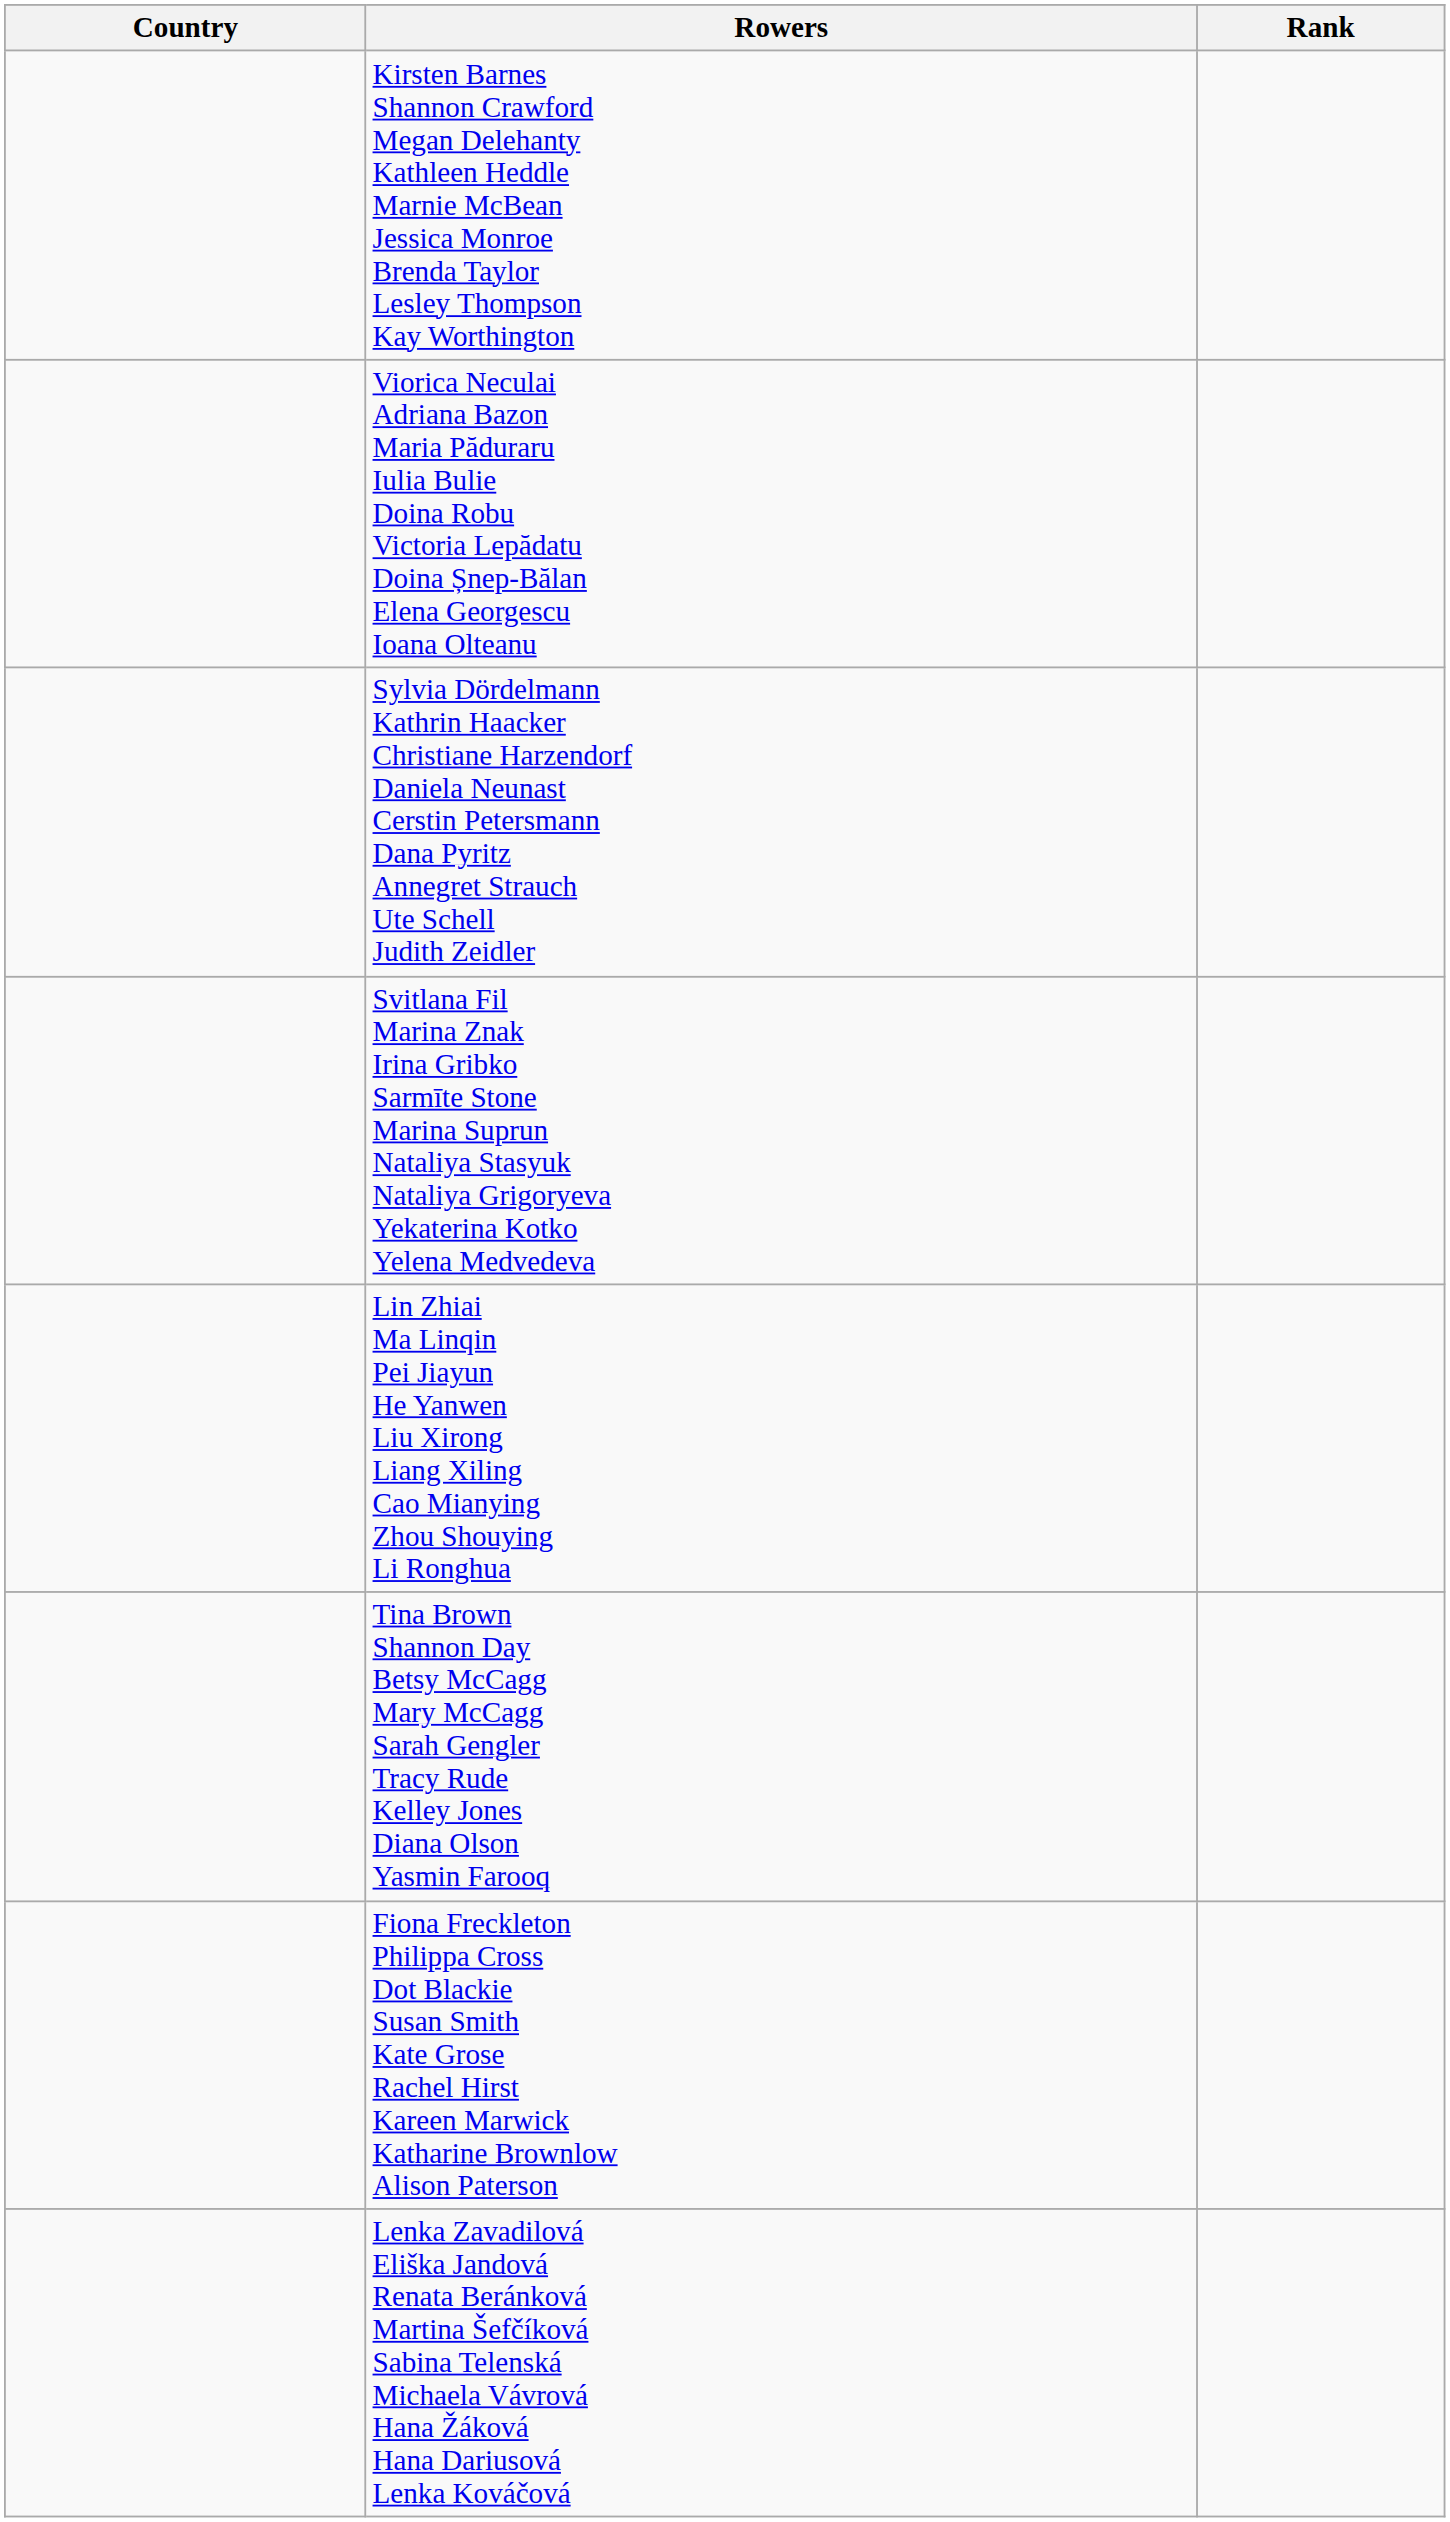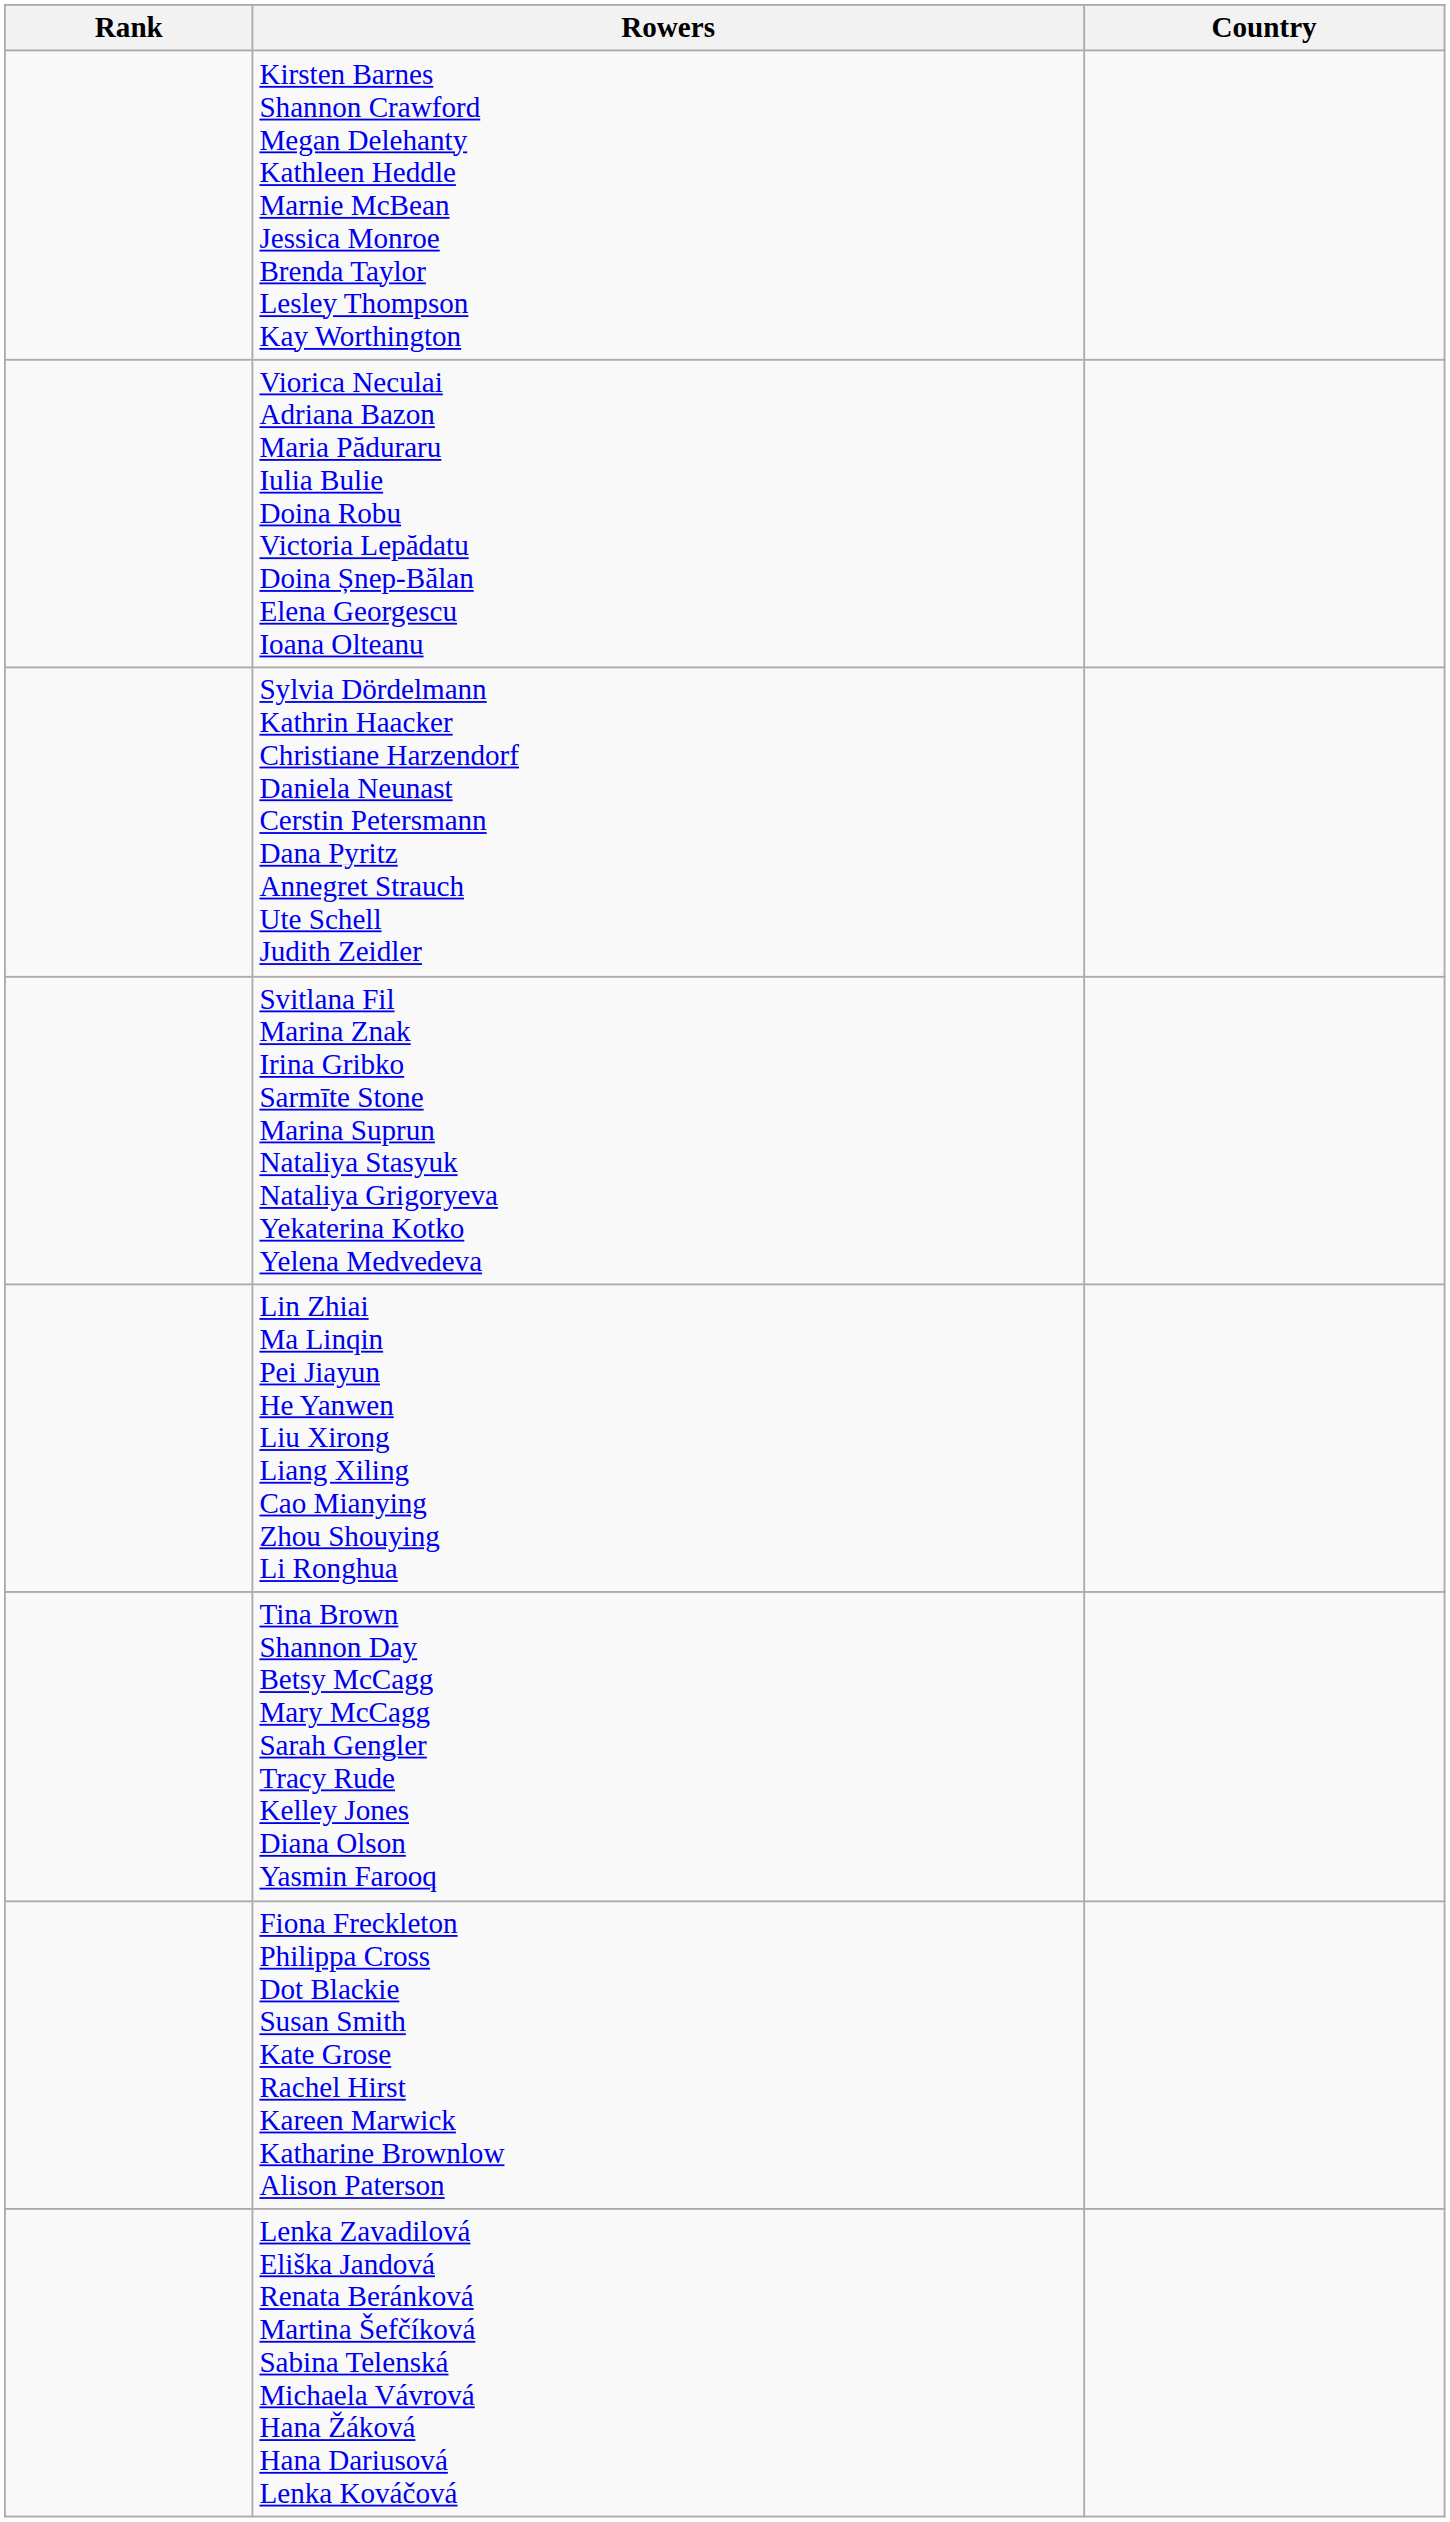columns swapped: Rank <-> Country
